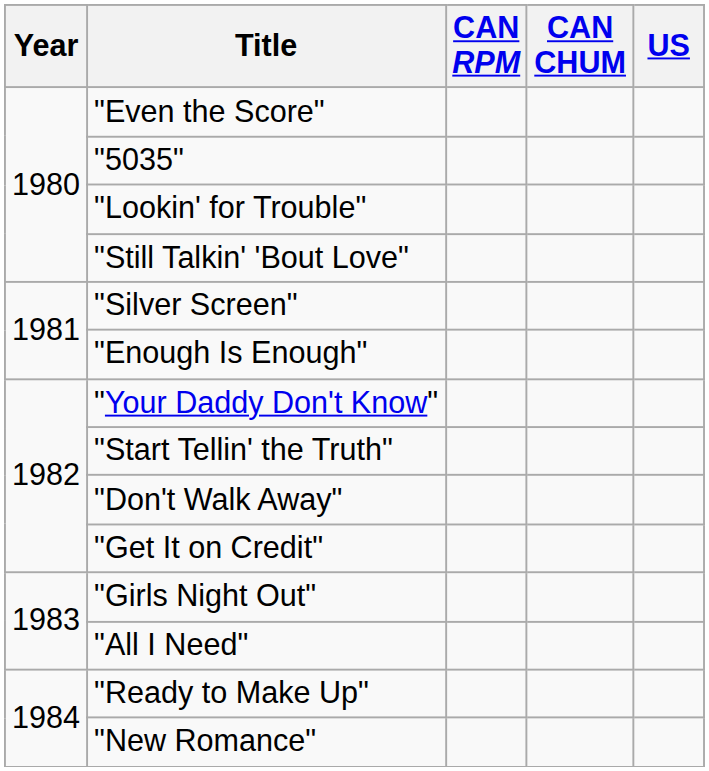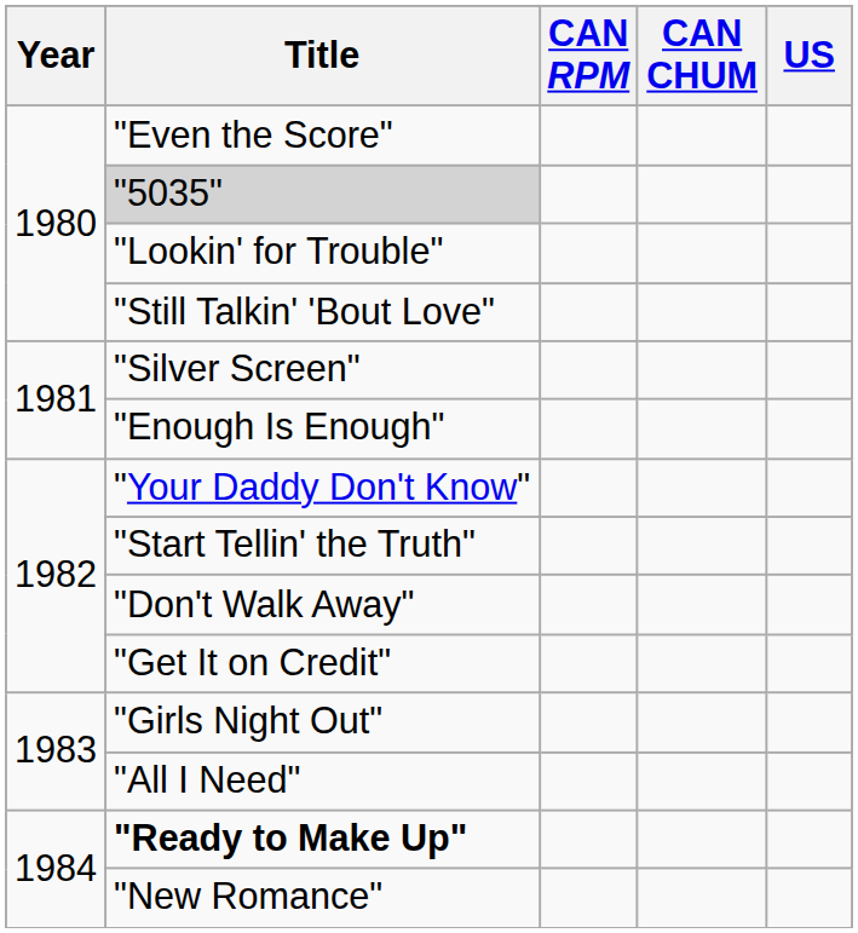"5035" | Title: no background -> lightgrey background
"Ready to Make Up" | Title: normal -> bold
